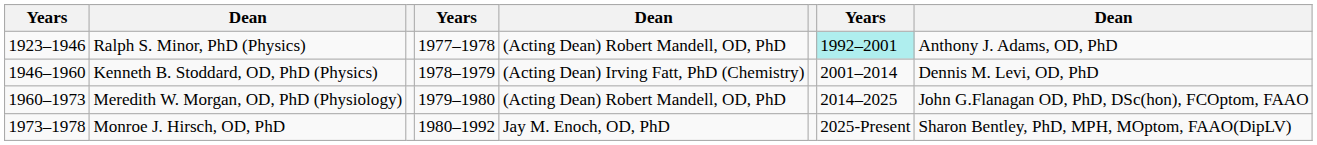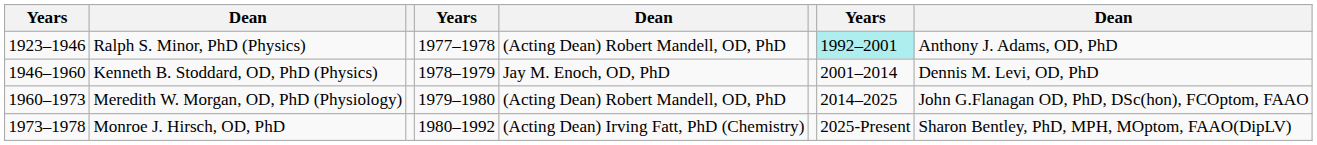Kenneth B. Stoddard, OD, PhD (Physics) | column 5: (Acting Dean) Irving Fatt, PhD (Chemistry) -> Jay M. Enoch, OD, PhD
Monroe J. Hirsch, OD, PhD | column 5: Jay M. Enoch, OD, PhD -> (Acting Dean) Irving Fatt, PhD (Chemistry)
